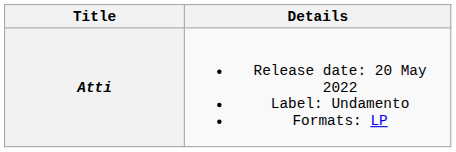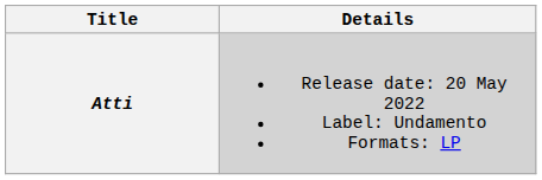Atti | Details: no background -> lightgrey background
